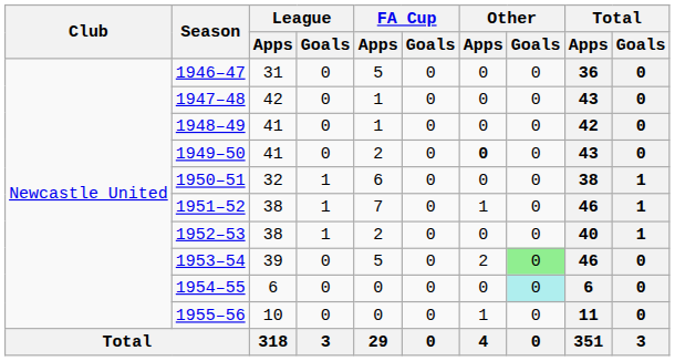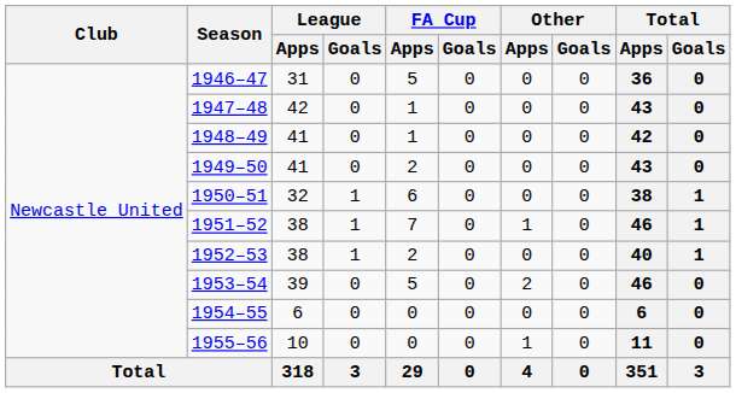1949–50 | Other / Apps: bold -> normal
1953–54 | Other / Goals: lightgreen background -> no background
1954–55 | Other / Goals: paleturquoise background -> no background
